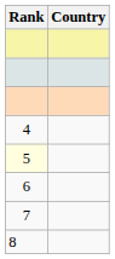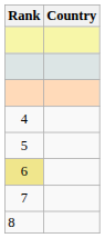row 6 | Rank: lightyellow background -> no background
row 7 | Rank: no background -> khaki background
